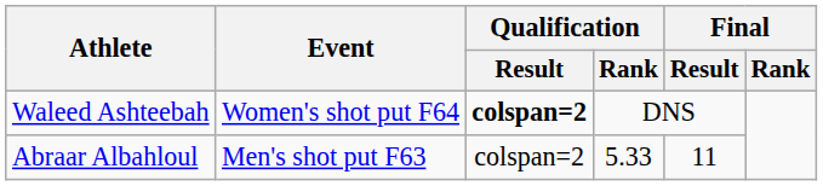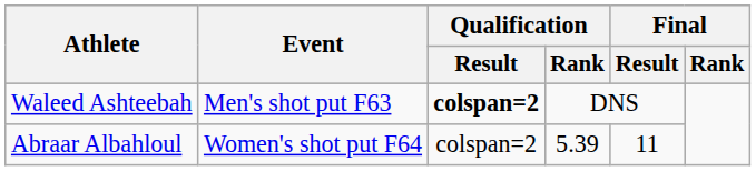Waleed Ashteebah | Event: Women's shot put F64 -> Men's shot put F63
Abraar Albahloul | Event: Men's shot put F63 -> Women's shot put F64
Abraar Albahloul | Qualification / Rank: 5.33 -> 5.39
